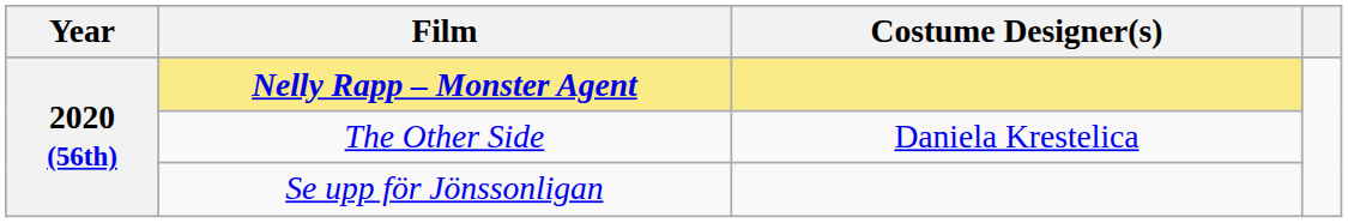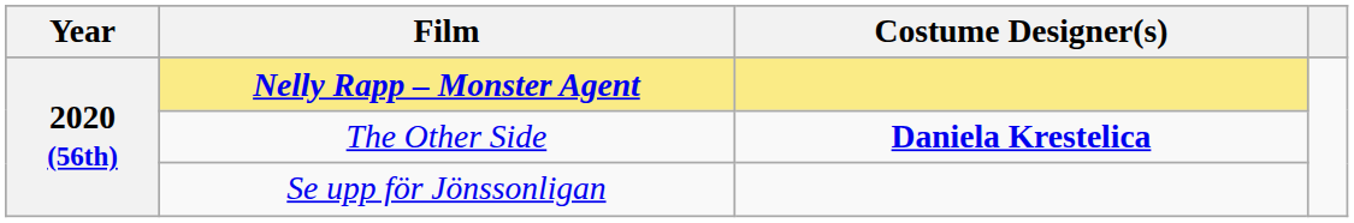The Other Side | Costume Designer(s): normal -> bold
